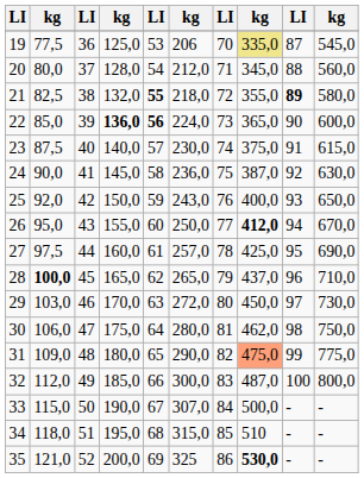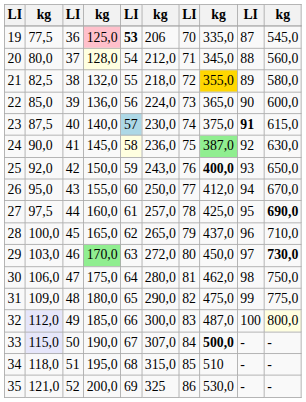19 | column 4: no background -> pink background
19 | column 5: normal -> bold
19 | column 8: khaki background -> no background
20 | column 4: no background -> lightyellow background
21 | column 5: bold -> normal
21 | column 8: no background -> gold background
21 | column 9: bold -> normal
22 | column 4: bold -> normal
22 | column 5: bold -> normal
23 | column 5: no background -> lightblue background
23 | column 9: normal -> bold
24 | column 5: no background -> lightyellow background
24 | column 8: no background -> lightgreen background
25 | column 8: normal -> bold
26 | column 8: bold -> normal
27 | column 10: normal -> bold
28 | column 2: bold -> normal
29 | column 4: no background -> lightgreen background
29 | column 10: normal -> bold
31 | column 8: lightsalmon background -> no background
32 | column 2: no background -> lavender background
32 | column 10: no background -> lightyellow background
33 | column 2: no background -> lavender background
33 | column 8: normal -> bold
35 | column 8: bold -> normal
